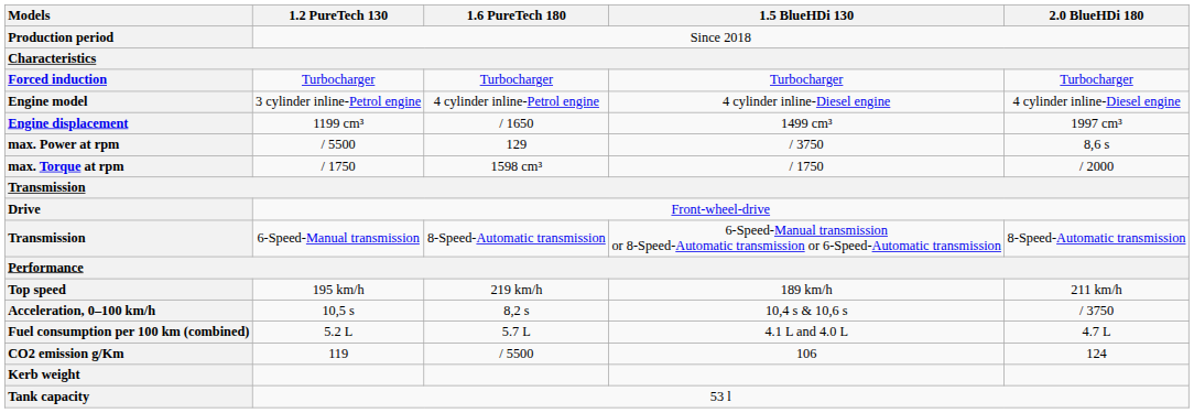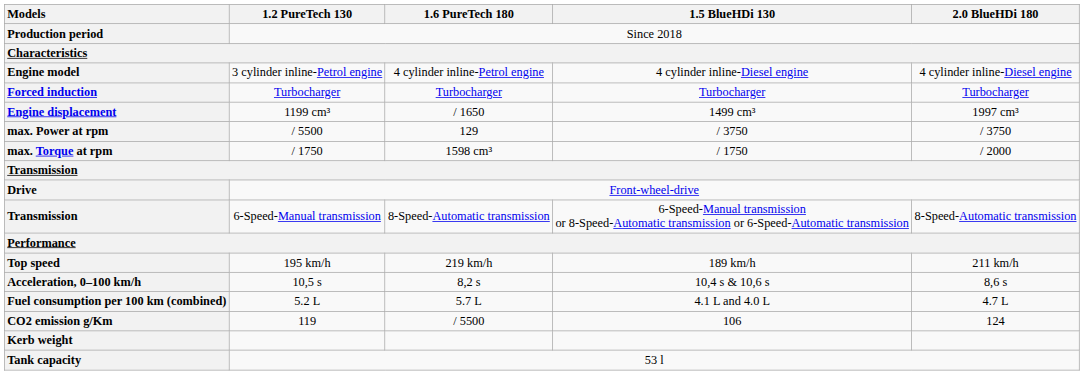rows swapped: Engine model <-> Forced induction
max. Power at rpm | 2.0 BlueHDi 180: 8,6 s -> / 3750
Acceleration, 0–100 km/h | 2.0 BlueHDi 180: / 3750 -> 8,6 s
